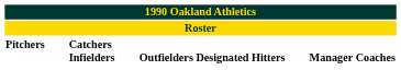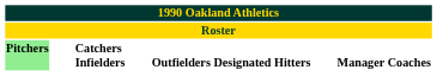Pitchers | column 1: no background -> lightgreen background
